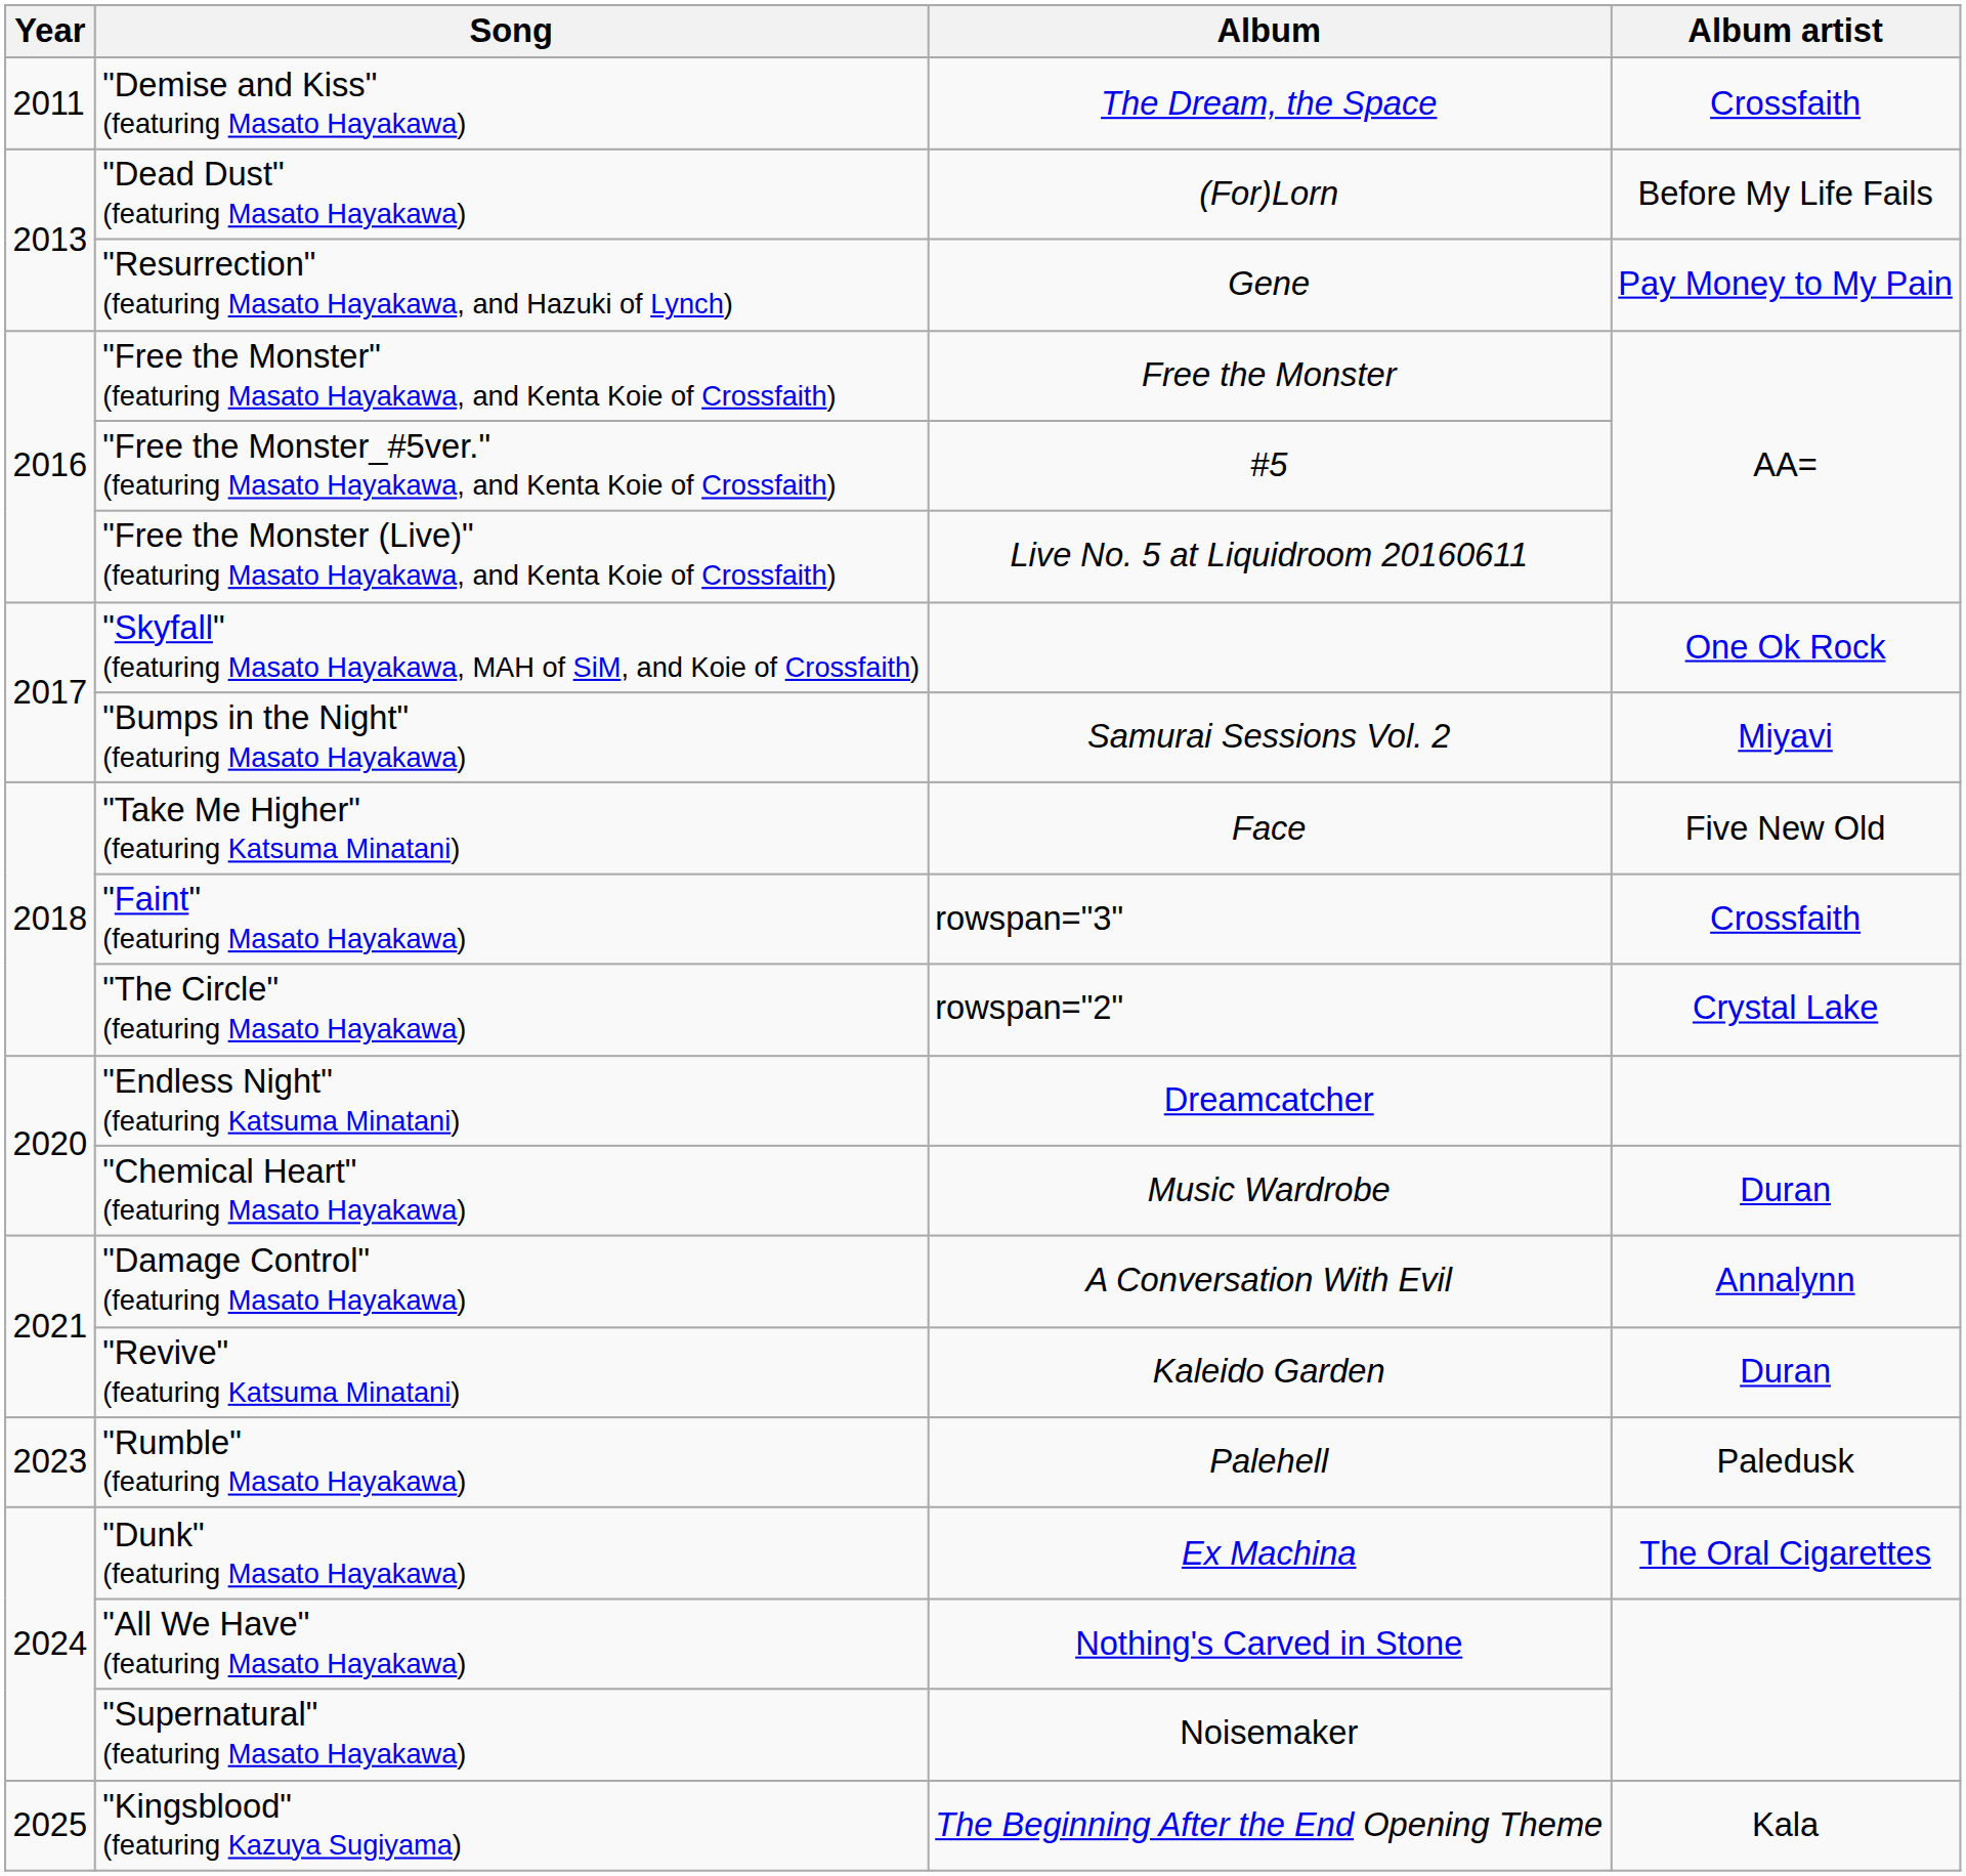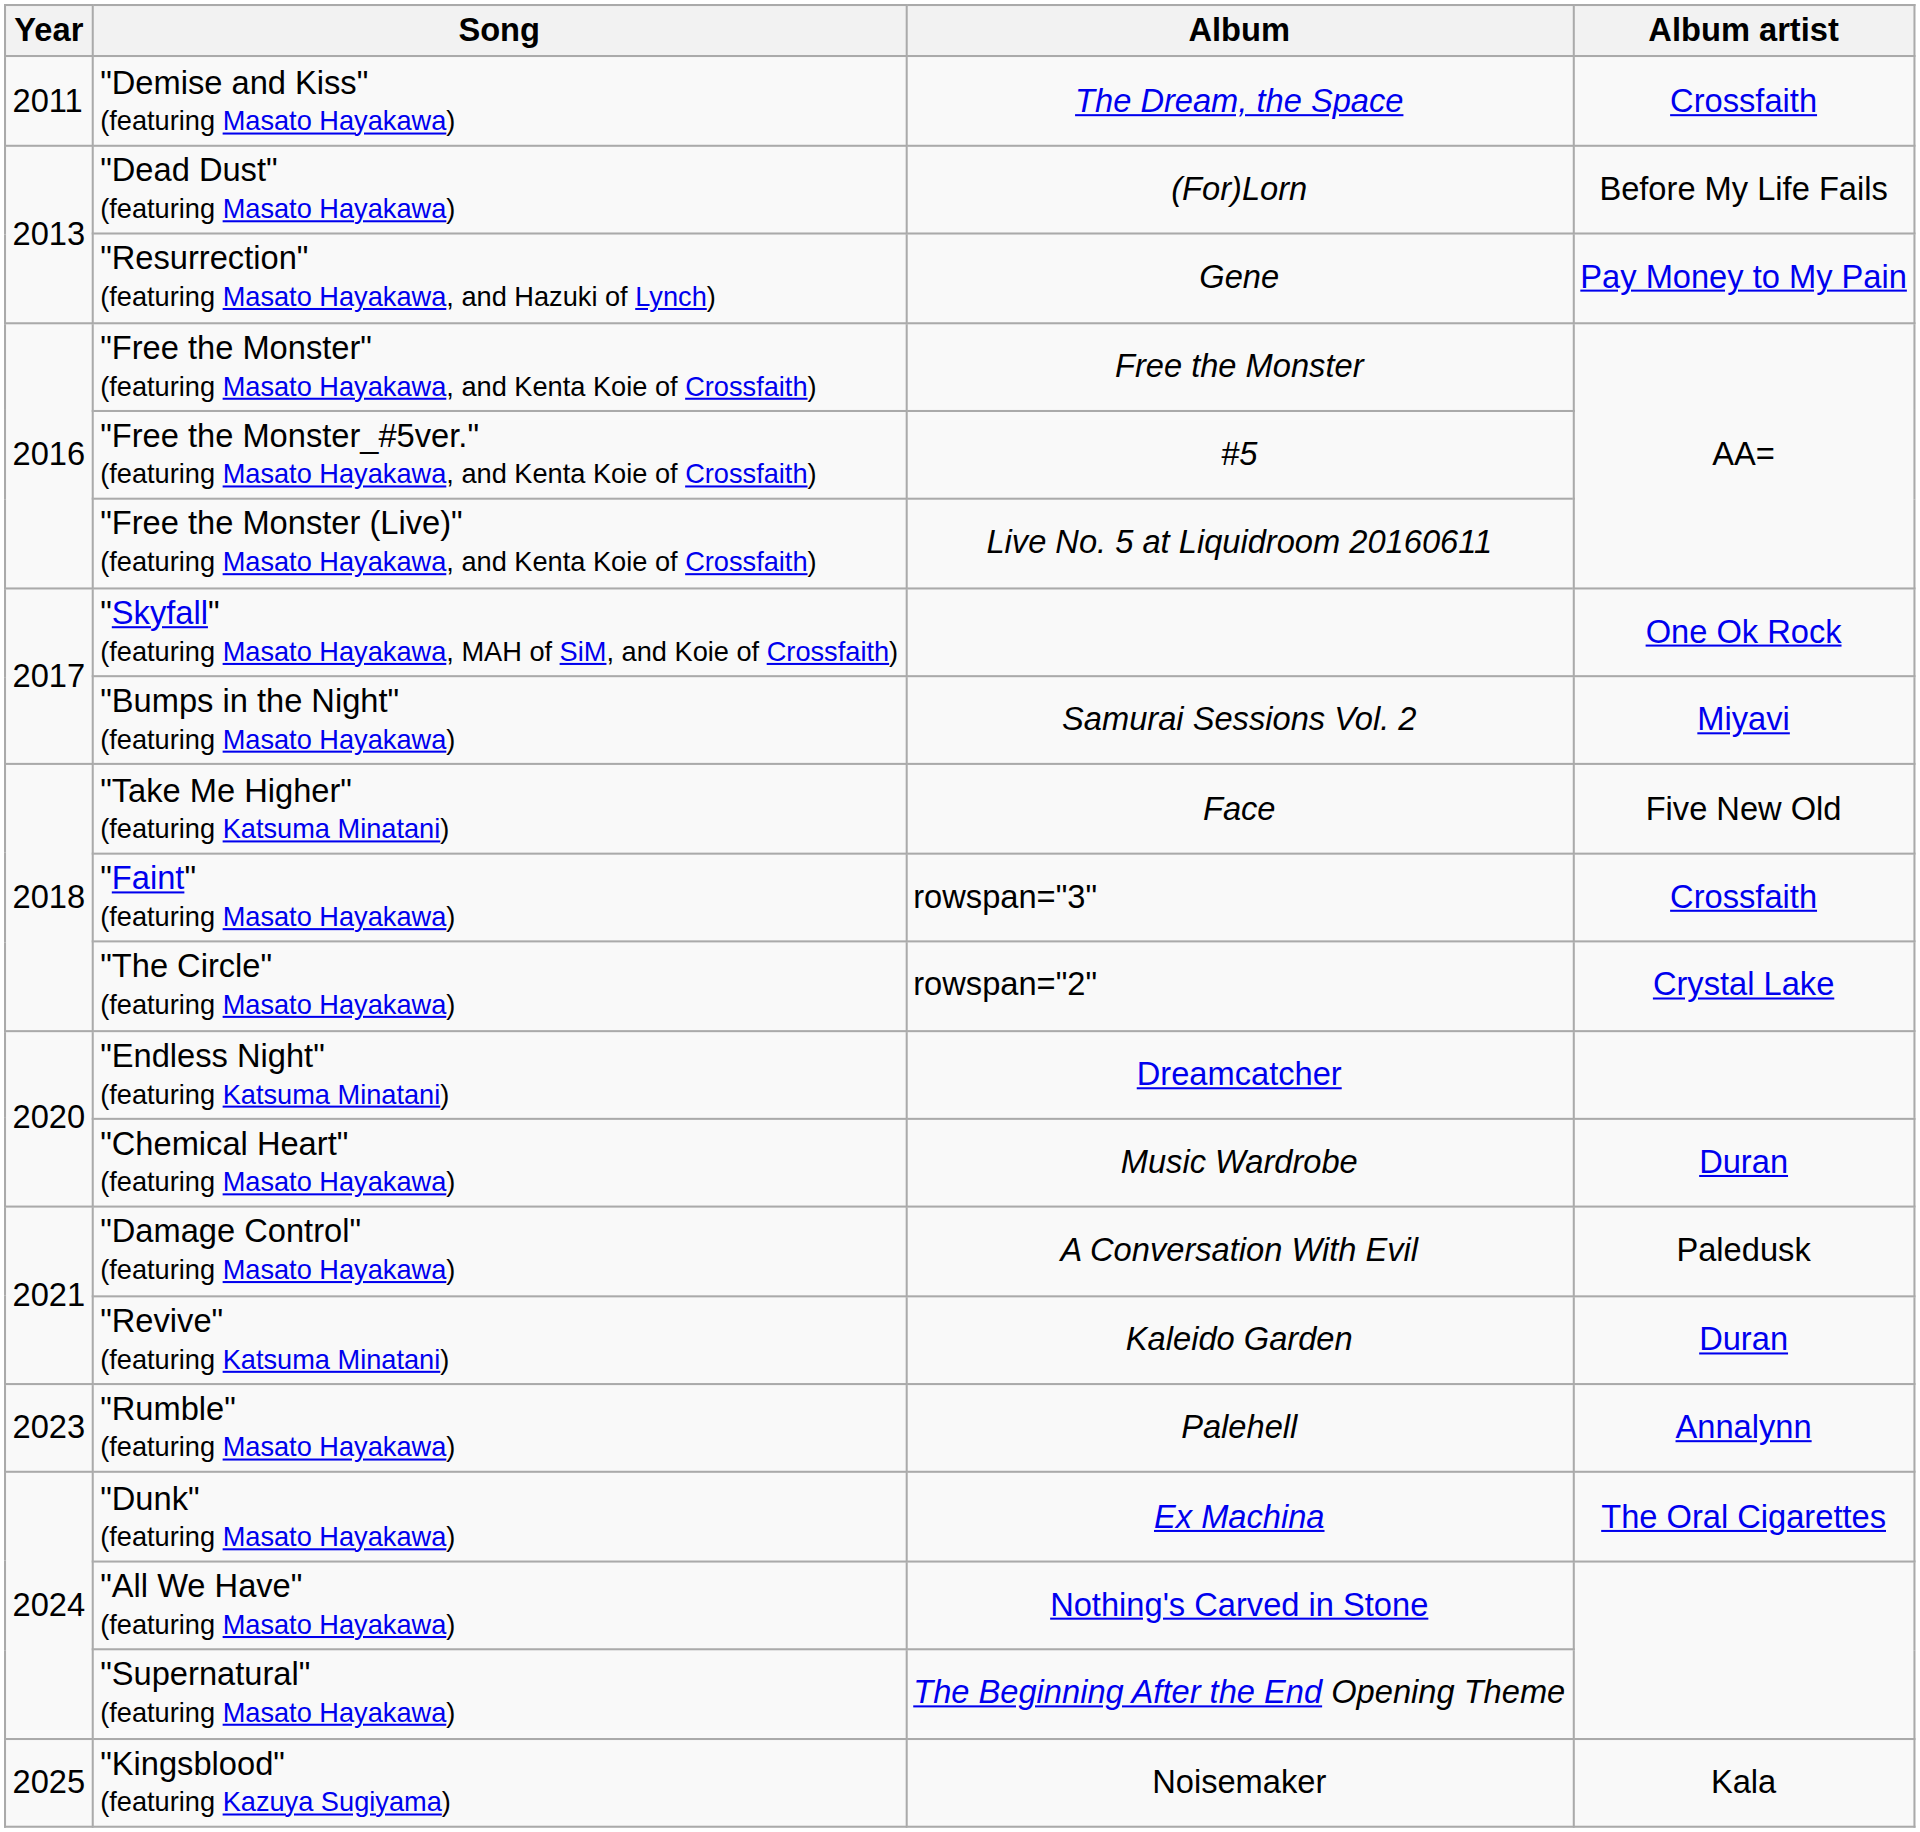"Damage Control" (featuring Masato Hayakawa) | Album artist: Annalynn -> Paledusk
"Rumble" (featuring Masato Hayakawa) | Album artist: Paledusk -> Annalynn
"Supernatural" (featuring Masato Hayakawa) | Album: Noisemaker -> The Beginning After the End Opening Theme
"Kingsblood" (featuring Kazuya Sugiyama) | Album: The Beginning After the End Opening Theme -> Noisemaker
